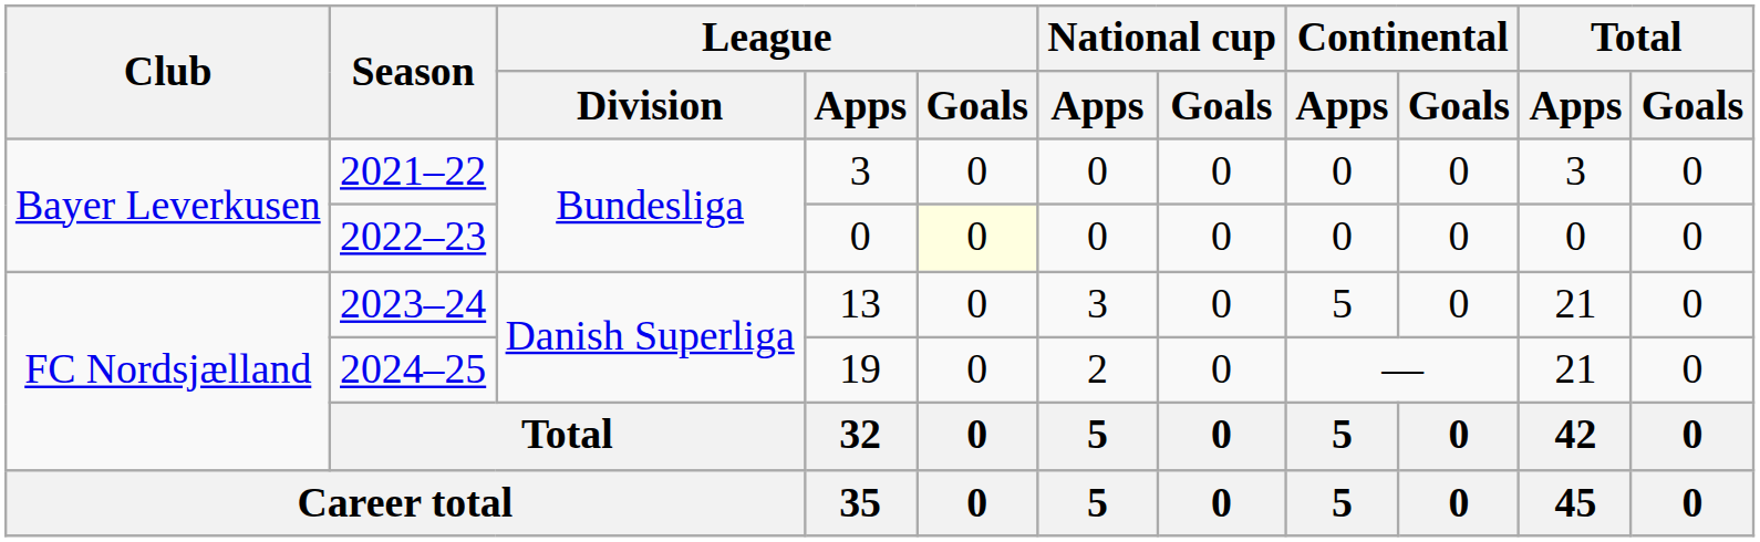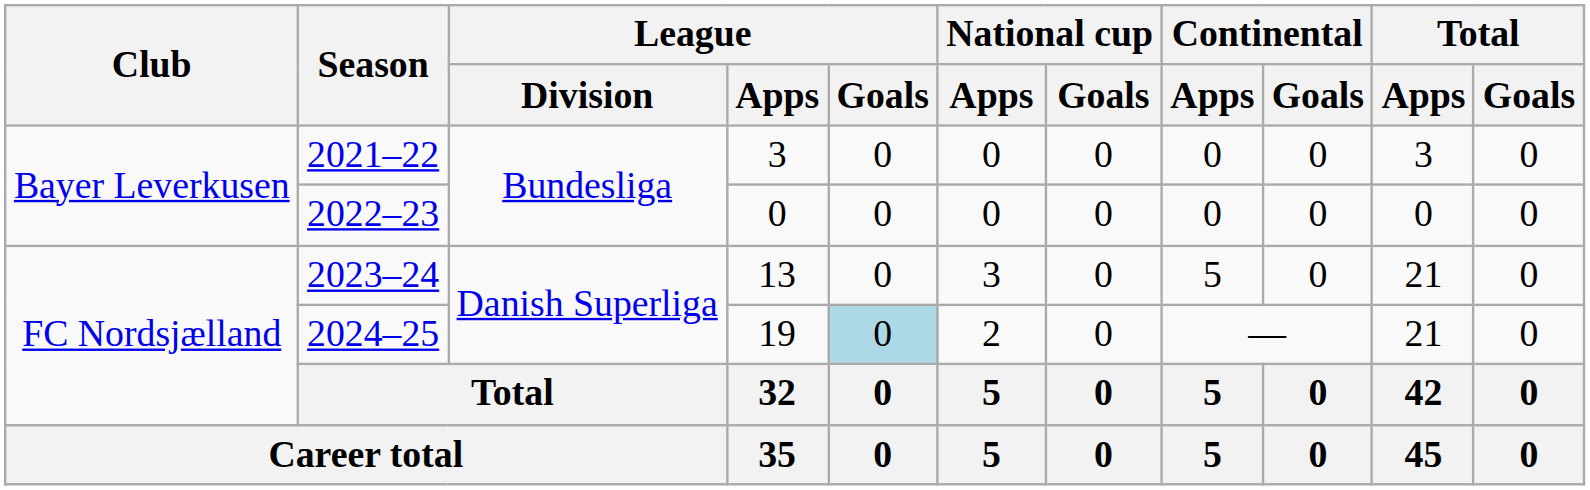2022–23 | League / Goals: lightyellow background -> no background
2024–25 | League / Goals: no background -> lightblue background
